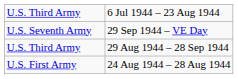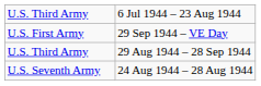row 2 | column 1: U.S. Seventh Army -> U.S. First Army
row 4 | column 1: U.S. First Army -> U.S. Seventh Army
